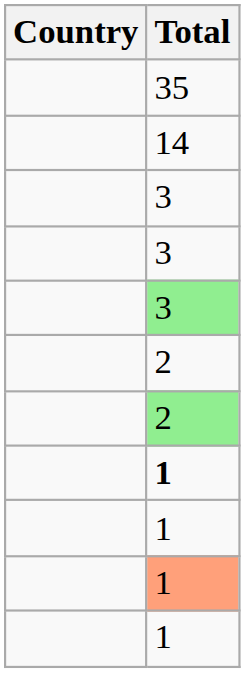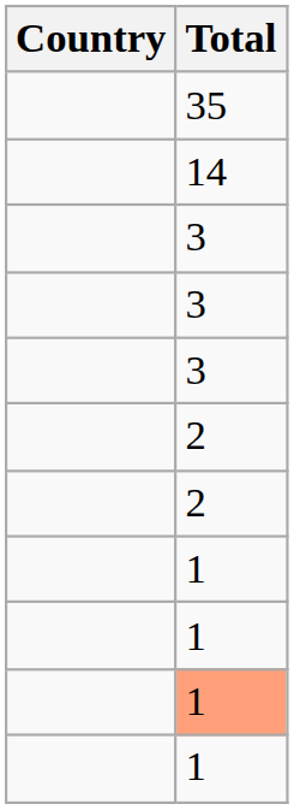row 6 | Total: lightgreen background -> no background
row 8 | Total: lightgreen background -> no background
row 9 | Total: bold -> normal
